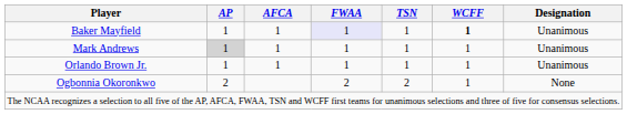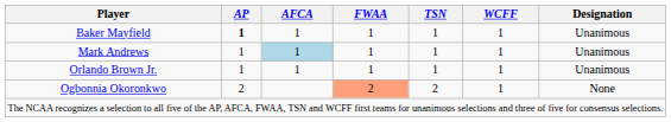Baker Mayfield | AP: normal -> bold
Baker Mayfield | FWAA: lavender background -> no background
Baker Mayfield | WCFF: bold -> normal
Mark Andrews | AP: lightgrey background -> no background
Mark Andrews | AFCA: no background -> lightblue background
Ogbonnia Okoronkwo | FWAA: no background -> lightsalmon background
